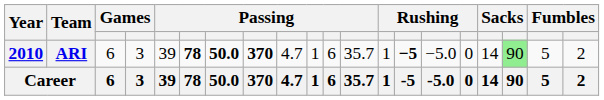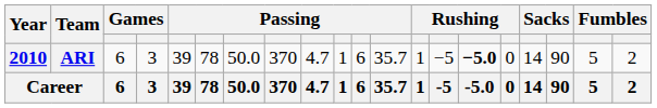ARI | column 6: bold -> normal
ARI | column 7: bold -> normal
ARI | column 8: bold -> normal
ARI | column 14: bold -> normal
ARI | column 15: normal -> bold
ARI | column 18: lightgreen background -> no background
